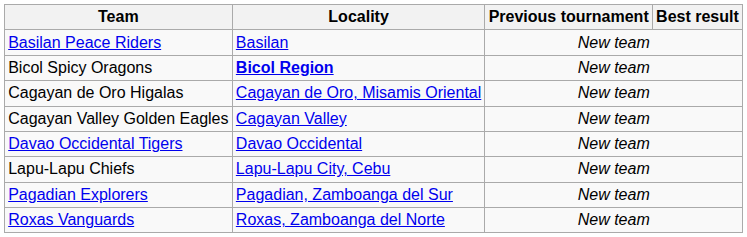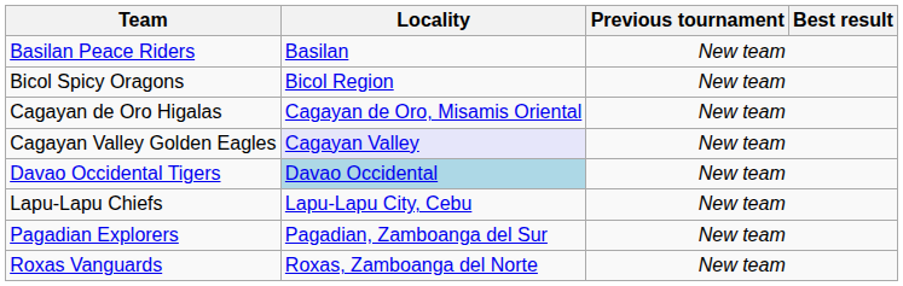Bicol Spicy Oragons | Locality: bold -> normal
Cagayan Valley Golden Eagles | Locality: no background -> lavender background
Davao Occidental Tigers | Locality: no background -> lightblue background
